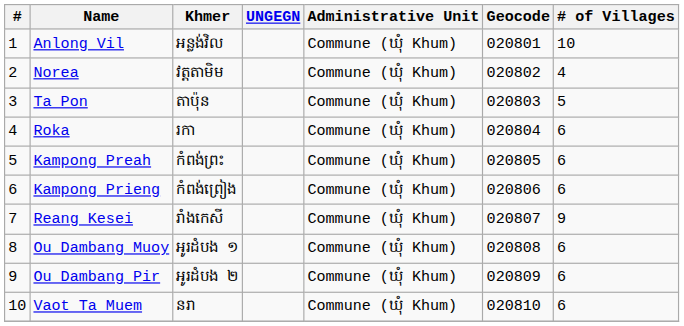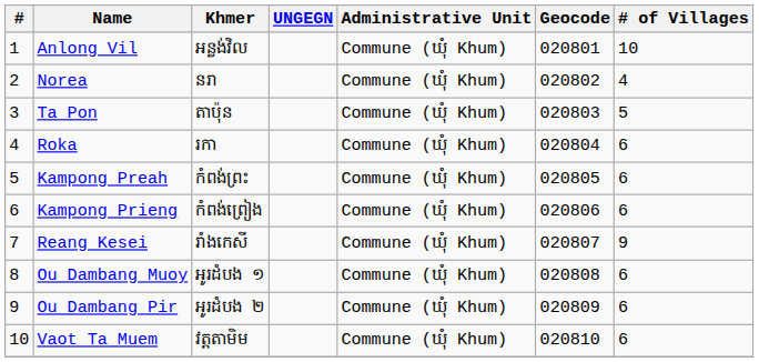Norea | Khmer: វត្ដតាមិម -> នរា
Vaot Ta Muem | Khmer: នរា -> វត្ដតាមិម
